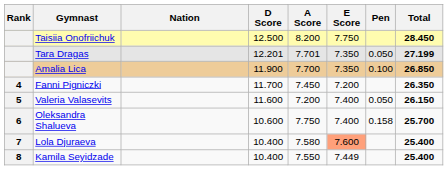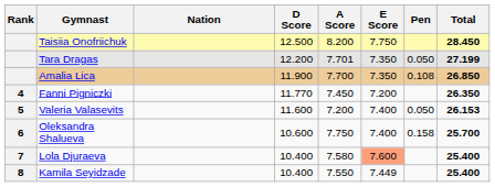Tara Dragas | D Score: 12.201 -> 12.200
Amalia Lica | Pen: 0.100 -> 0.108
Fanni Pigniczki | D Score: 11.700 -> 11.770
Valeria Valasevits | Total: 26.150 -> 26.153
